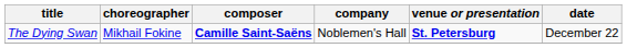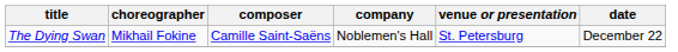The Dying Swan | composer: bold -> normal
The Dying Swan | venue or presentation: bold -> normal
